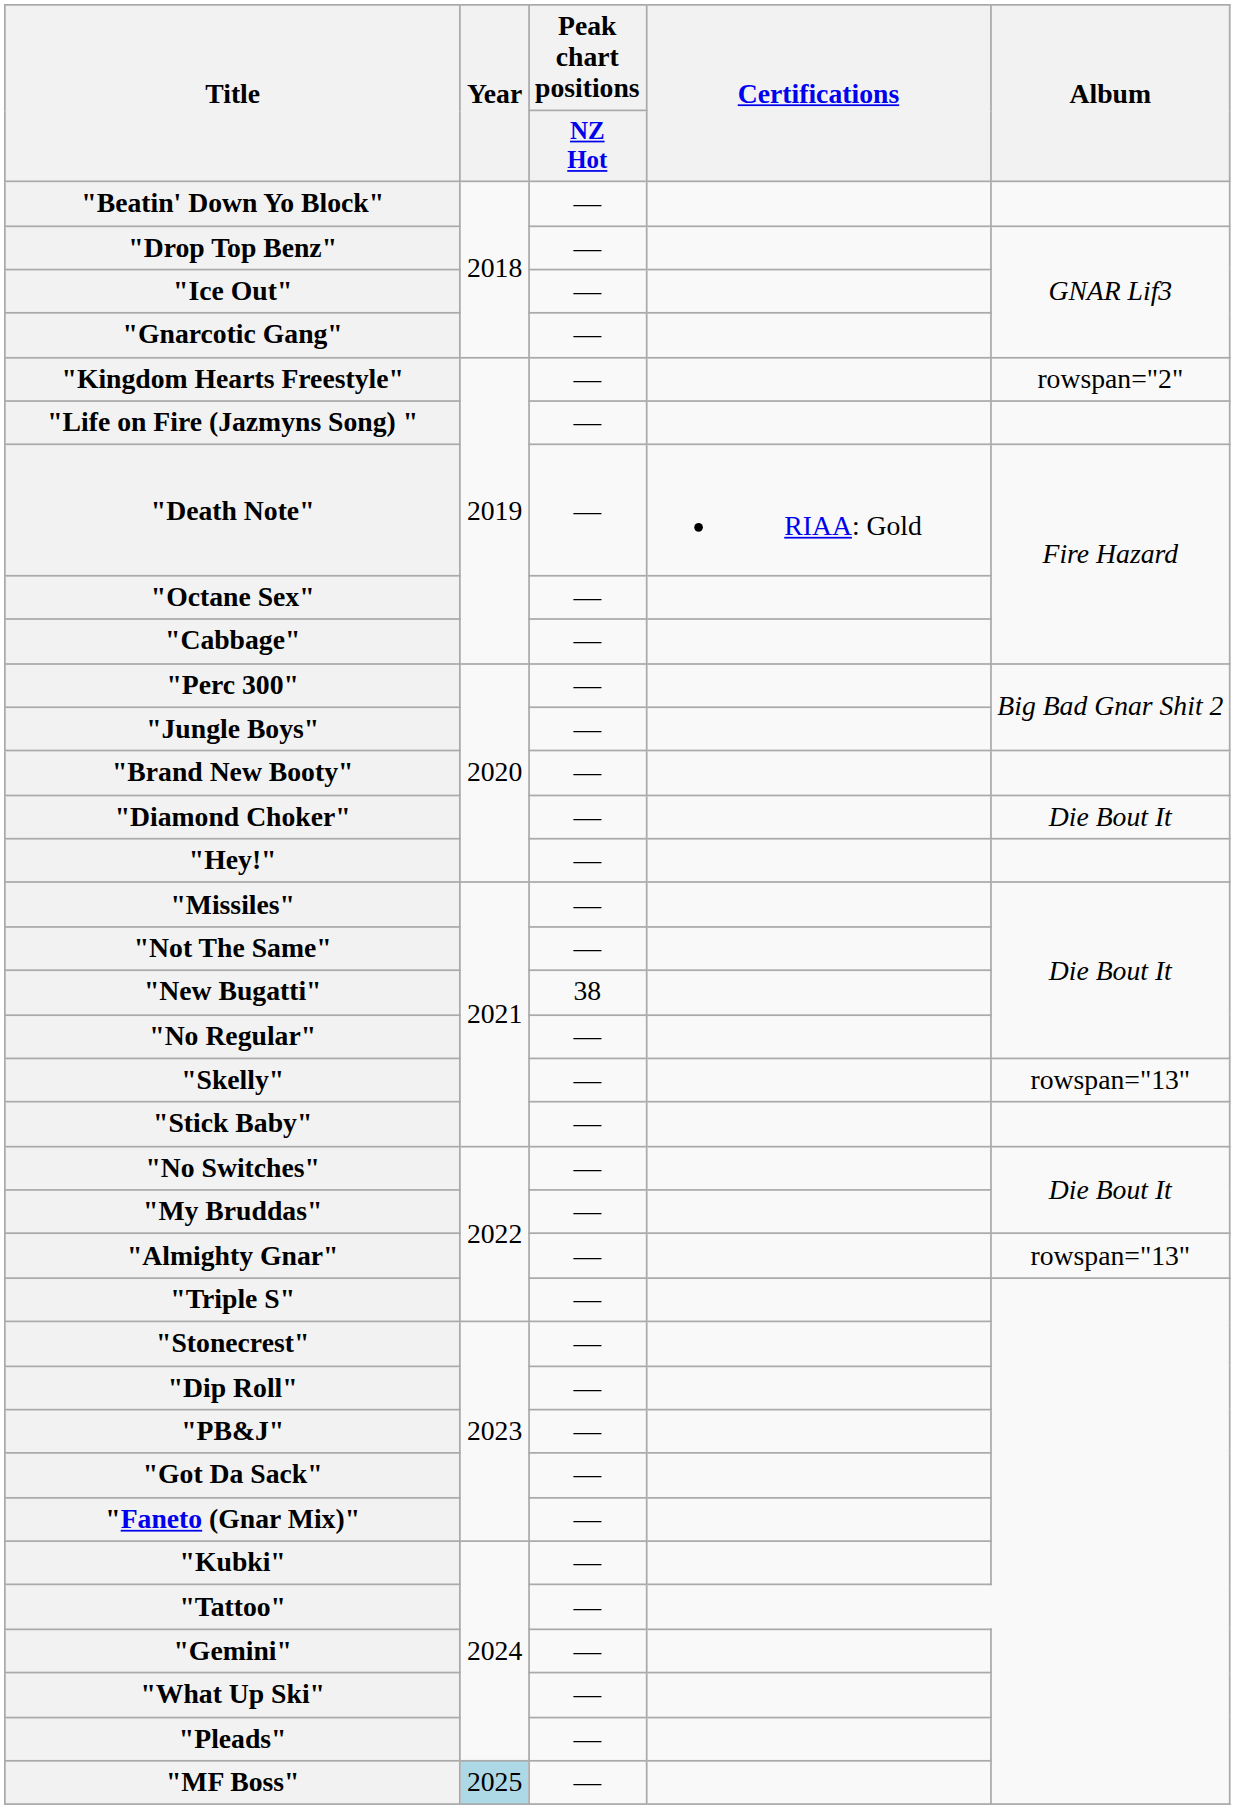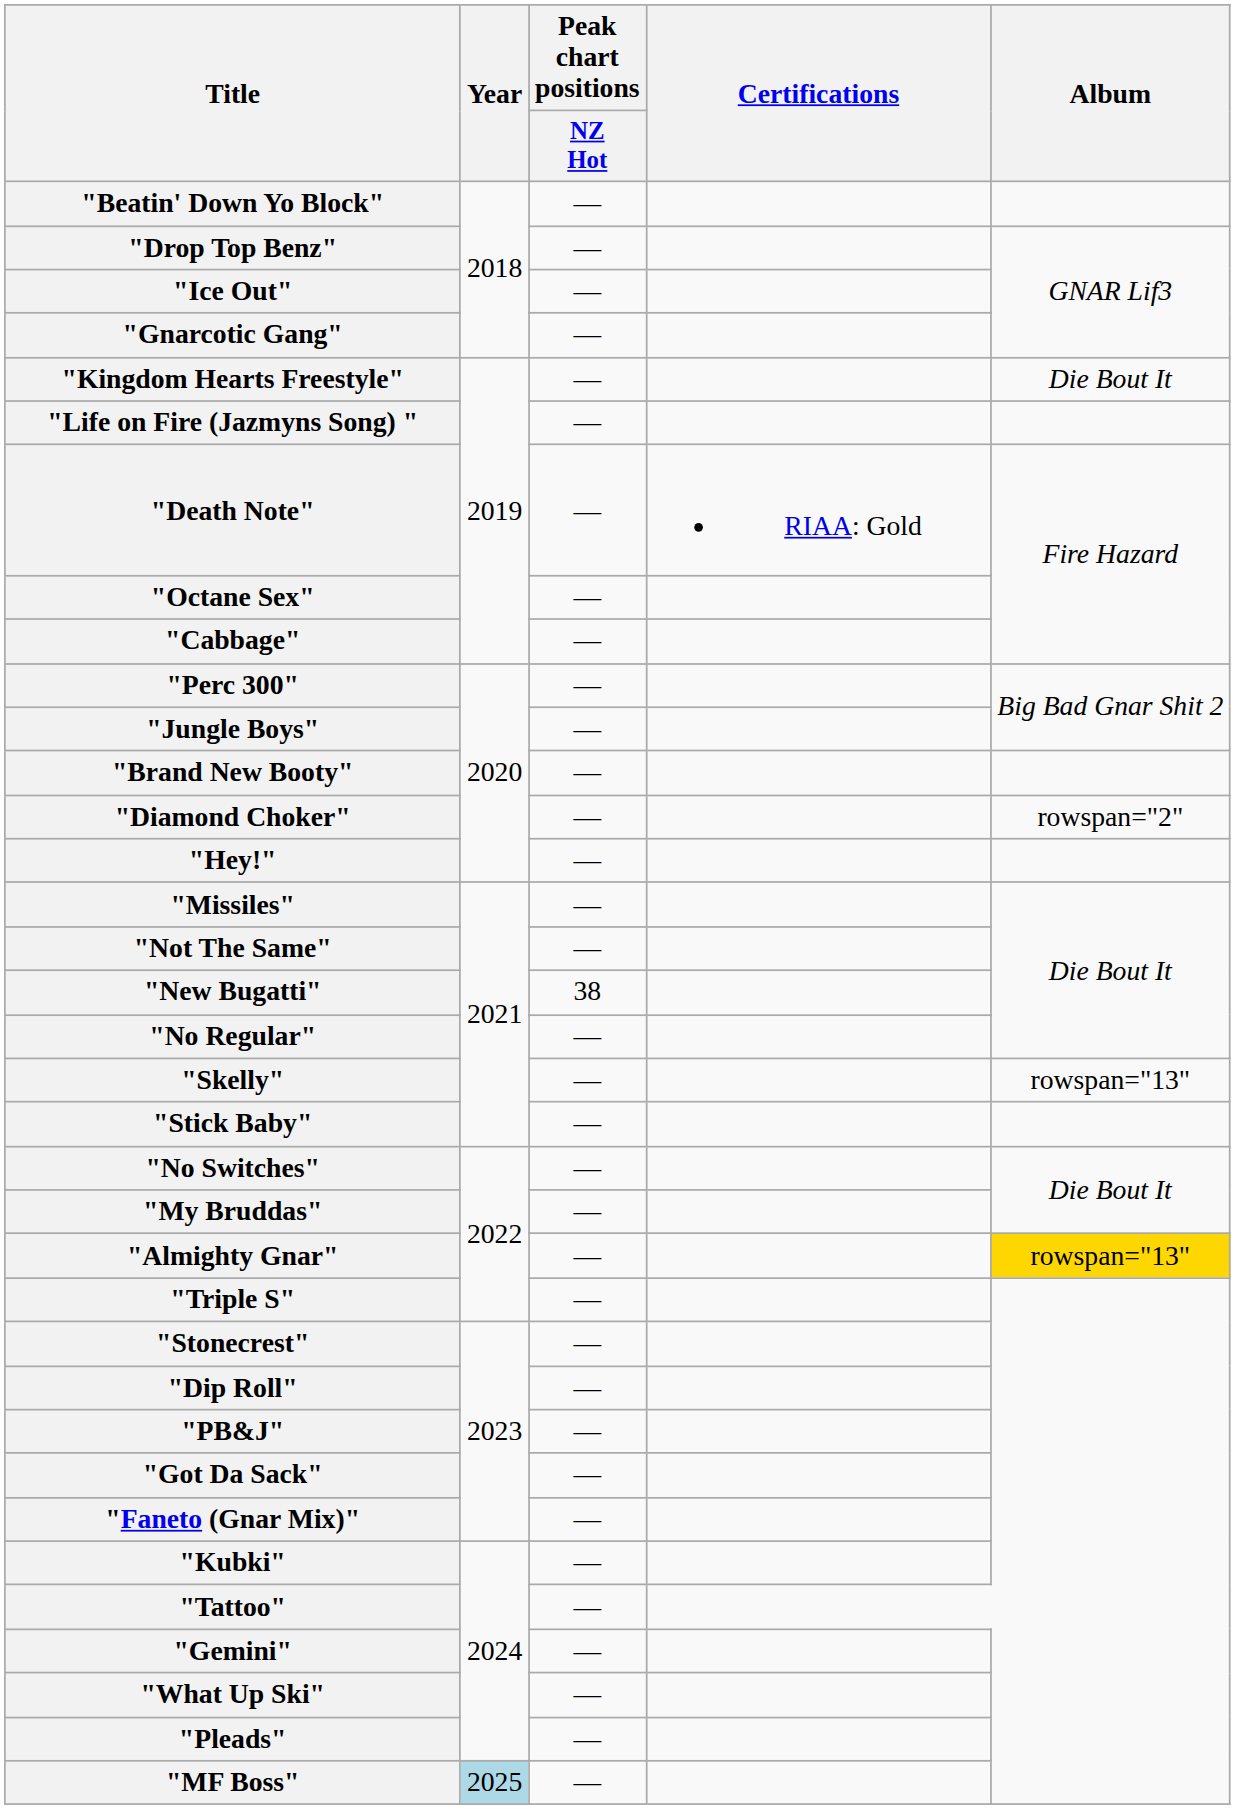"Kingdom Hearts Freestyle" | Album: rowspan="2" -> Die Bout It
"Diamond Choker" | Album: Die Bout It -> rowspan="2"
"Almighty Gnar" | Album: no background -> gold background
